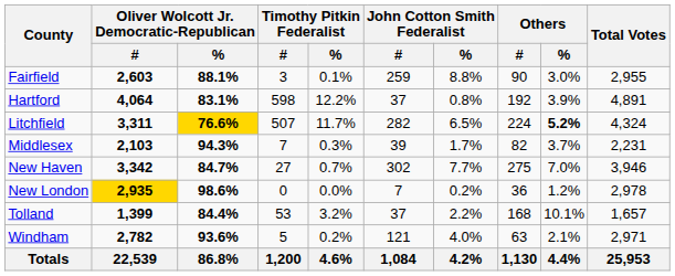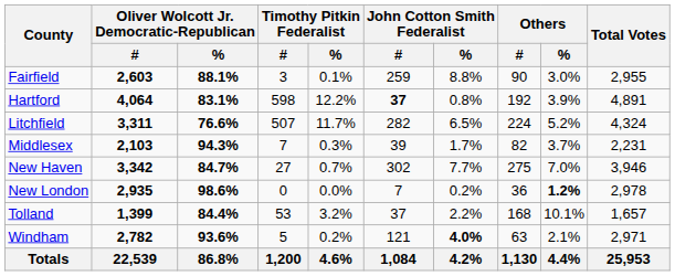Hartford | John Cotton Smith Federalist / #: normal -> bold
Litchfield | Oliver Wolcott Jr. Democratic-Republican / %: gold background -> no background
Litchfield | Others / %: bold -> normal
New London | Oliver Wolcott Jr. Democratic-Republican / #: gold background -> no background
New London | Others / %: normal -> bold
Windham | John Cotton Smith Federalist / %: normal -> bold
